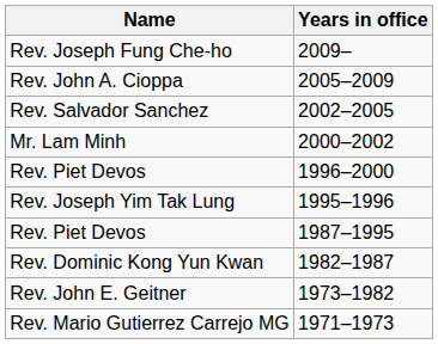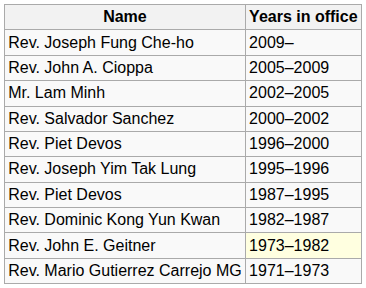row 4 | Name: Rev. Salvador Sanchez -> Mr. Lam Minh
row 5 | Name: Mr. Lam Minh -> Rev. Salvador Sanchez
row 10 | Years in office: no background -> lightyellow background
